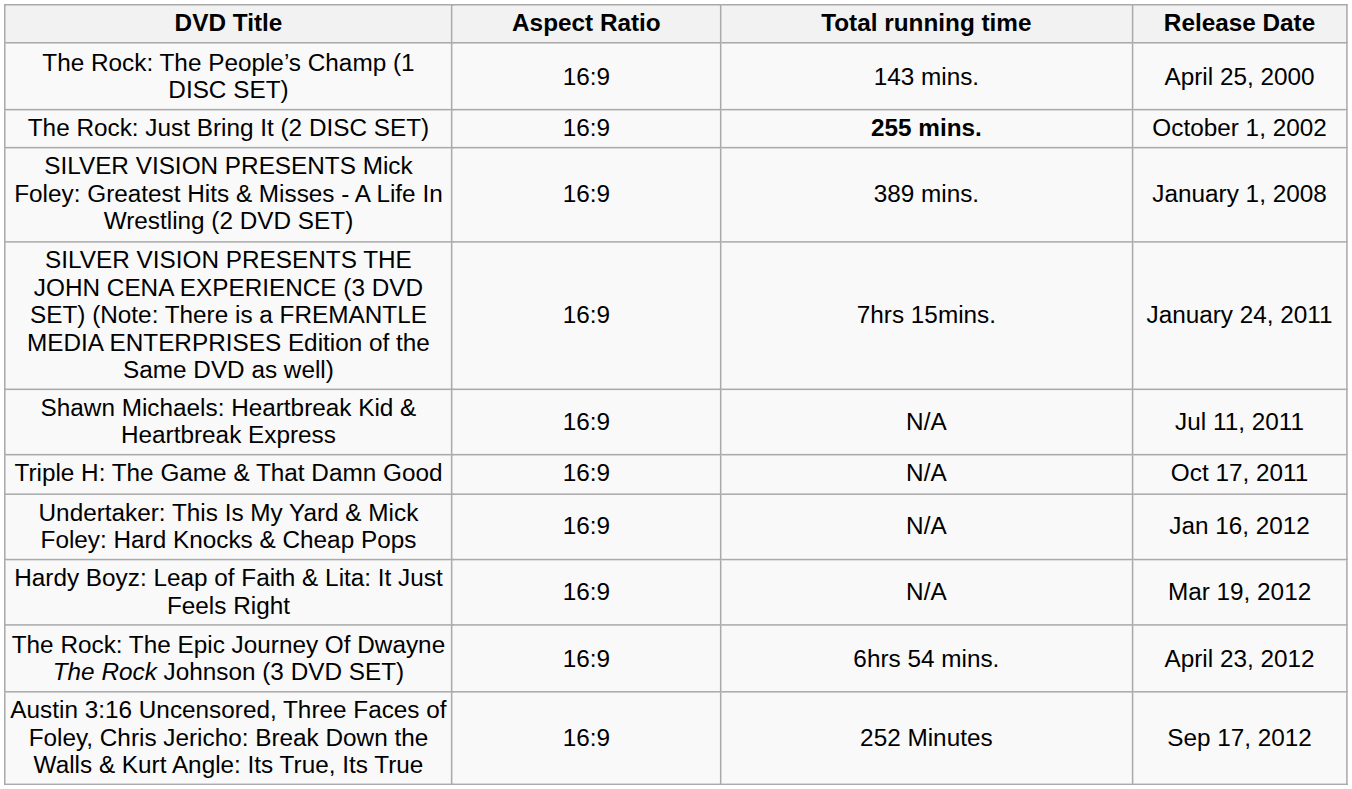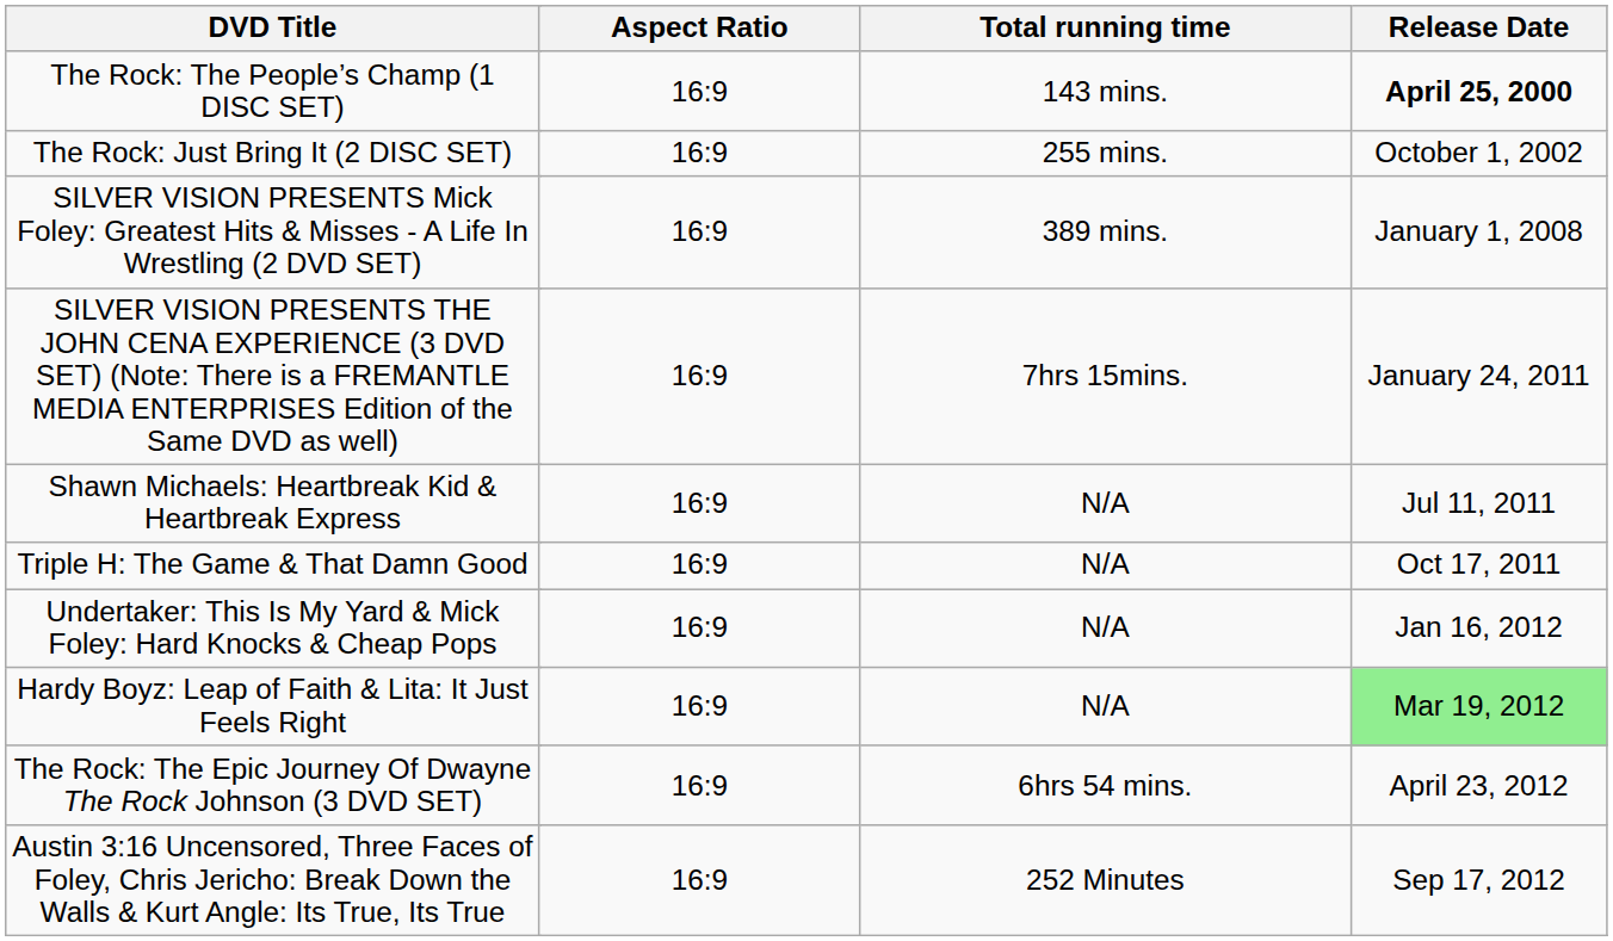The Rock: The People’s Champ (1 DISC SET) | Release Date: normal -> bold
The Rock: Just Bring It (2 DISC SET) | Total running time: bold -> normal
Hardy Boyz: Leap of Faith & Lita: It Just Feels Right | Release Date: no background -> lightgreen background
